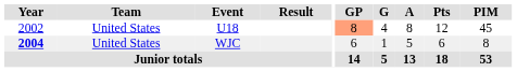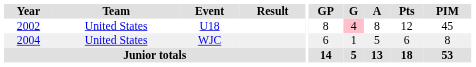U18 | GP: lightsalmon background -> no background
U18 | G: no background -> pink background
WJC | Year: bold -> normal
